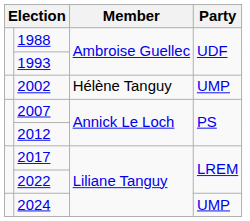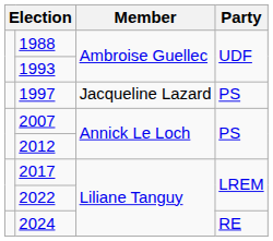+ row: 1997 | Jacqueline Lazard | PS
- row: 2002 | Hélène Tanguy | UMP
2024 | Party: UMP -> RE
